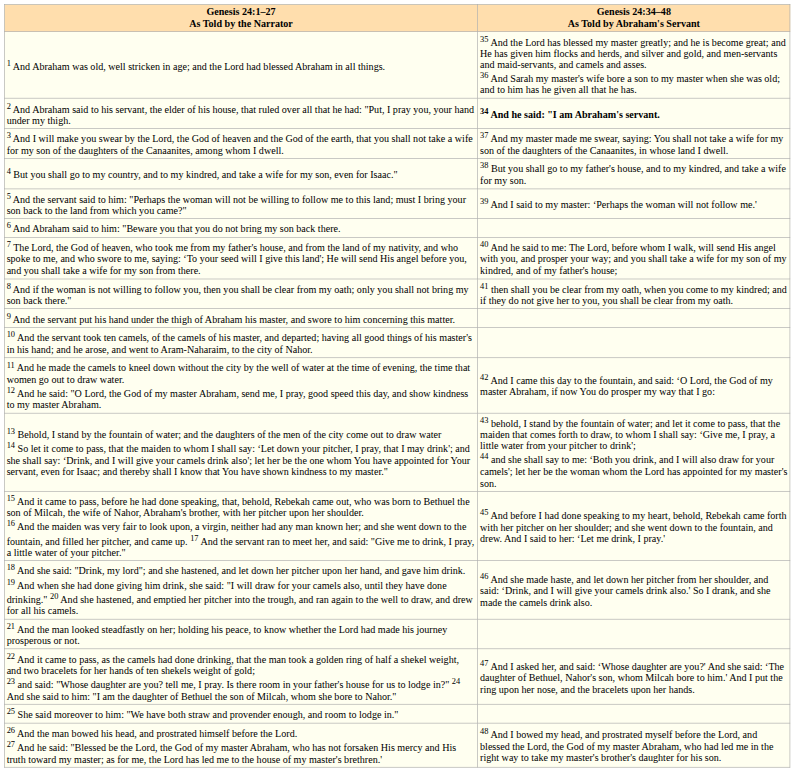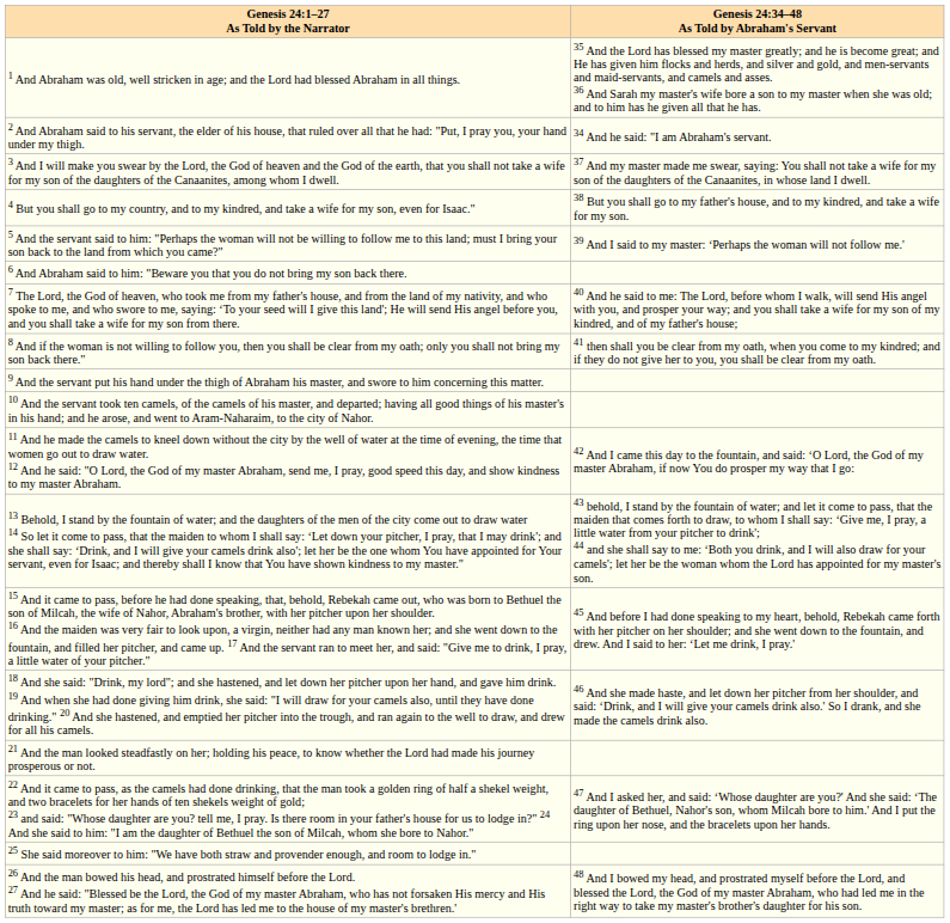row 3 | Genesis 24:34–48 As Told by Abraham's Servant: bold -> normal
